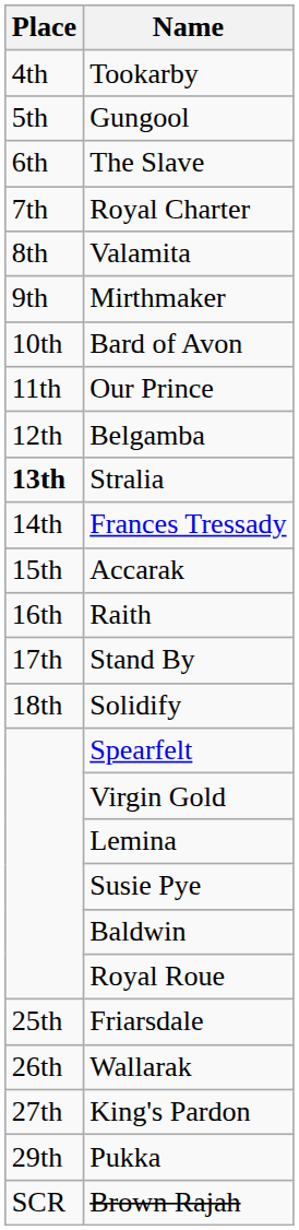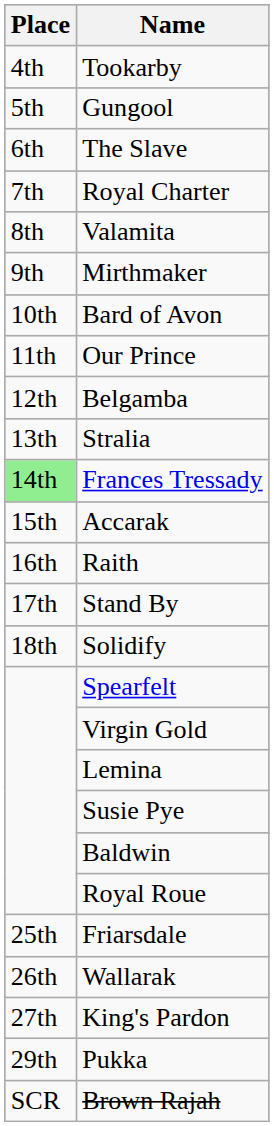Stralia | Place: bold -> normal
Frances Tressady | Place: no background -> lightgreen background
